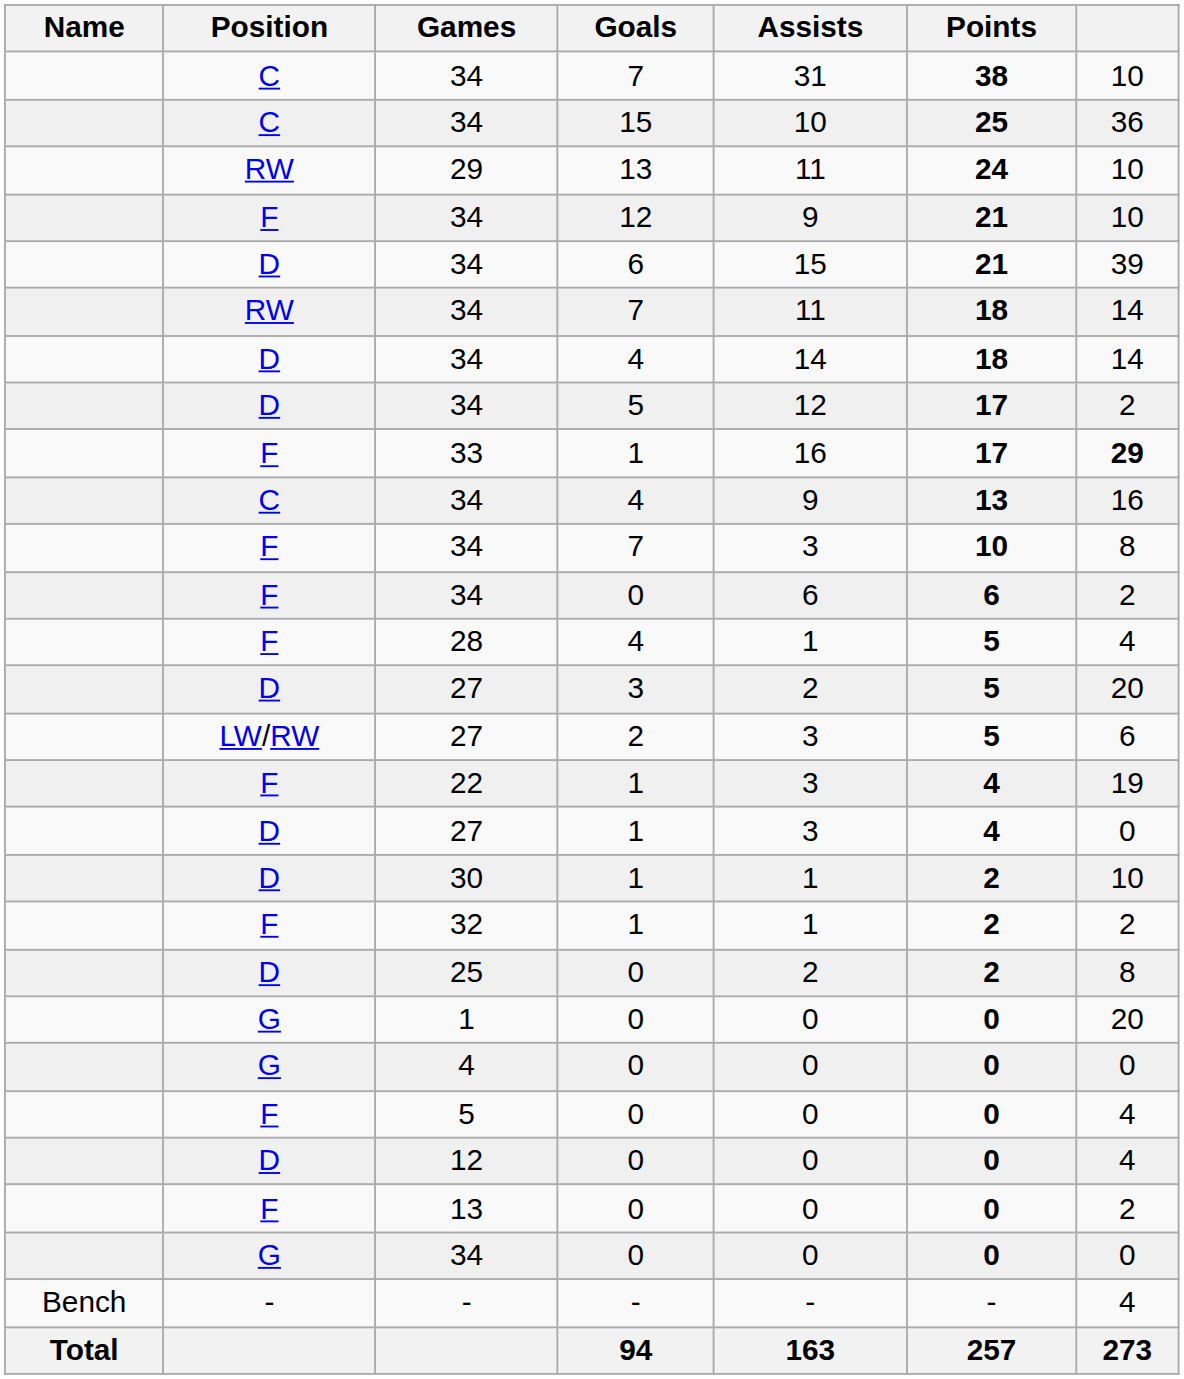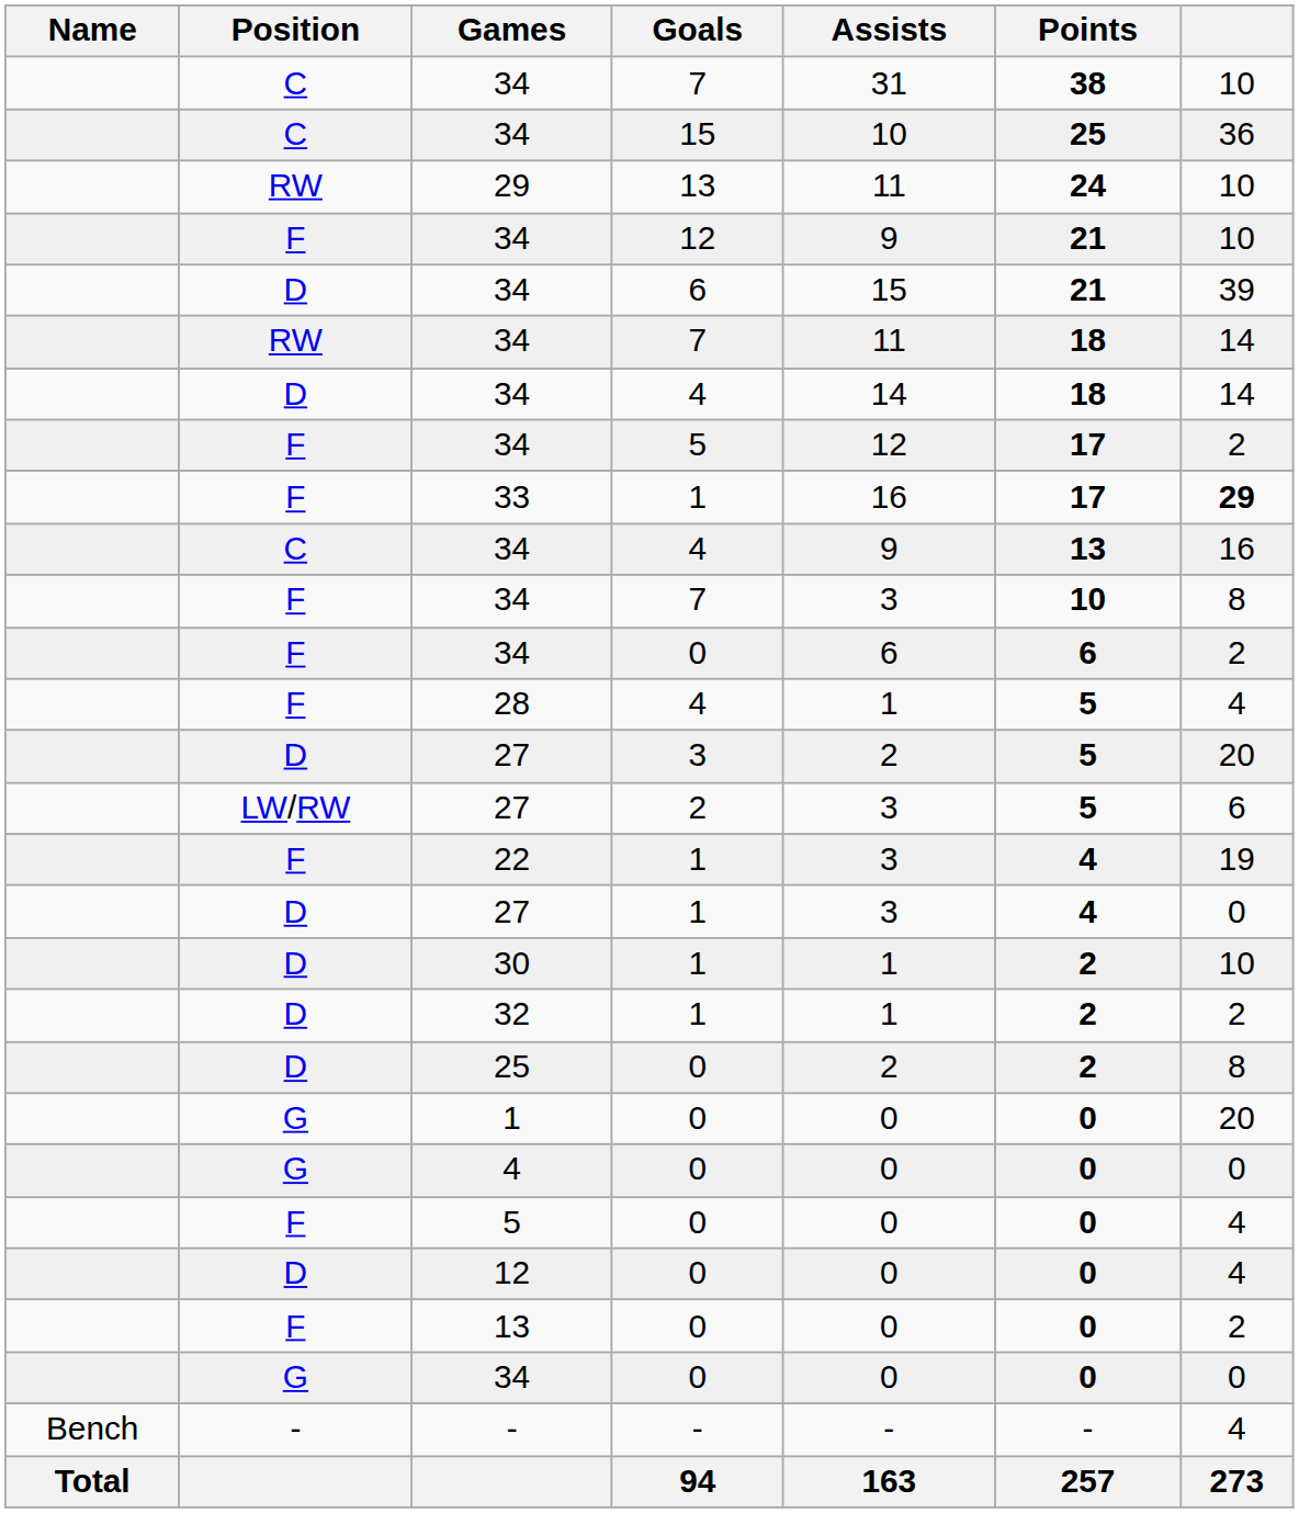34 / 5 | Position: D -> F
32 | Position: F -> D
